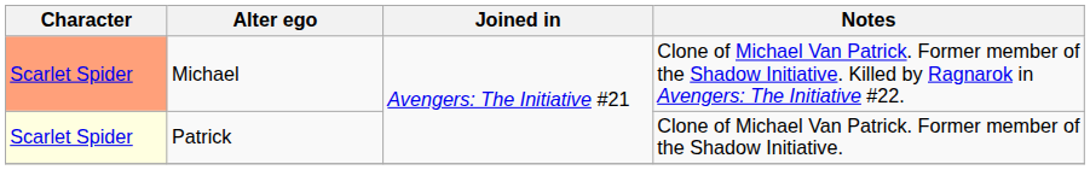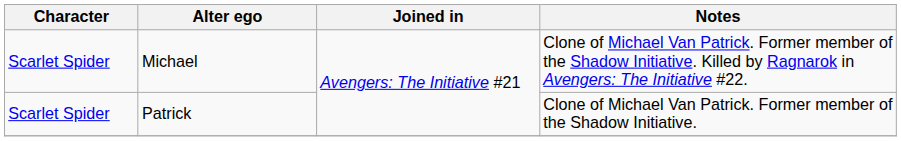Michael | Character: lightsalmon background -> no background
Patrick | Character: lightyellow background -> no background
